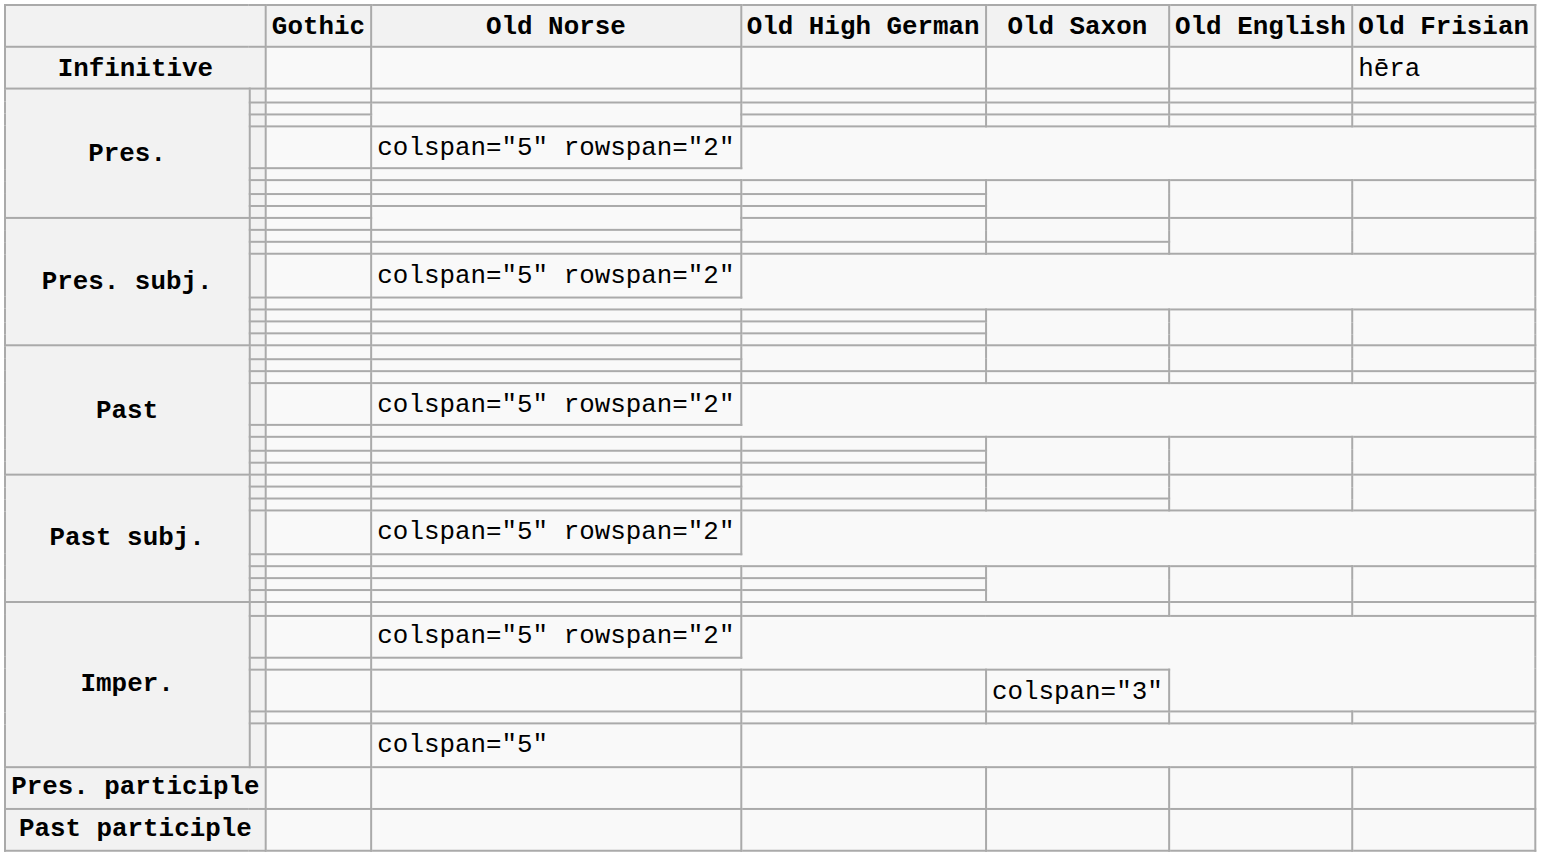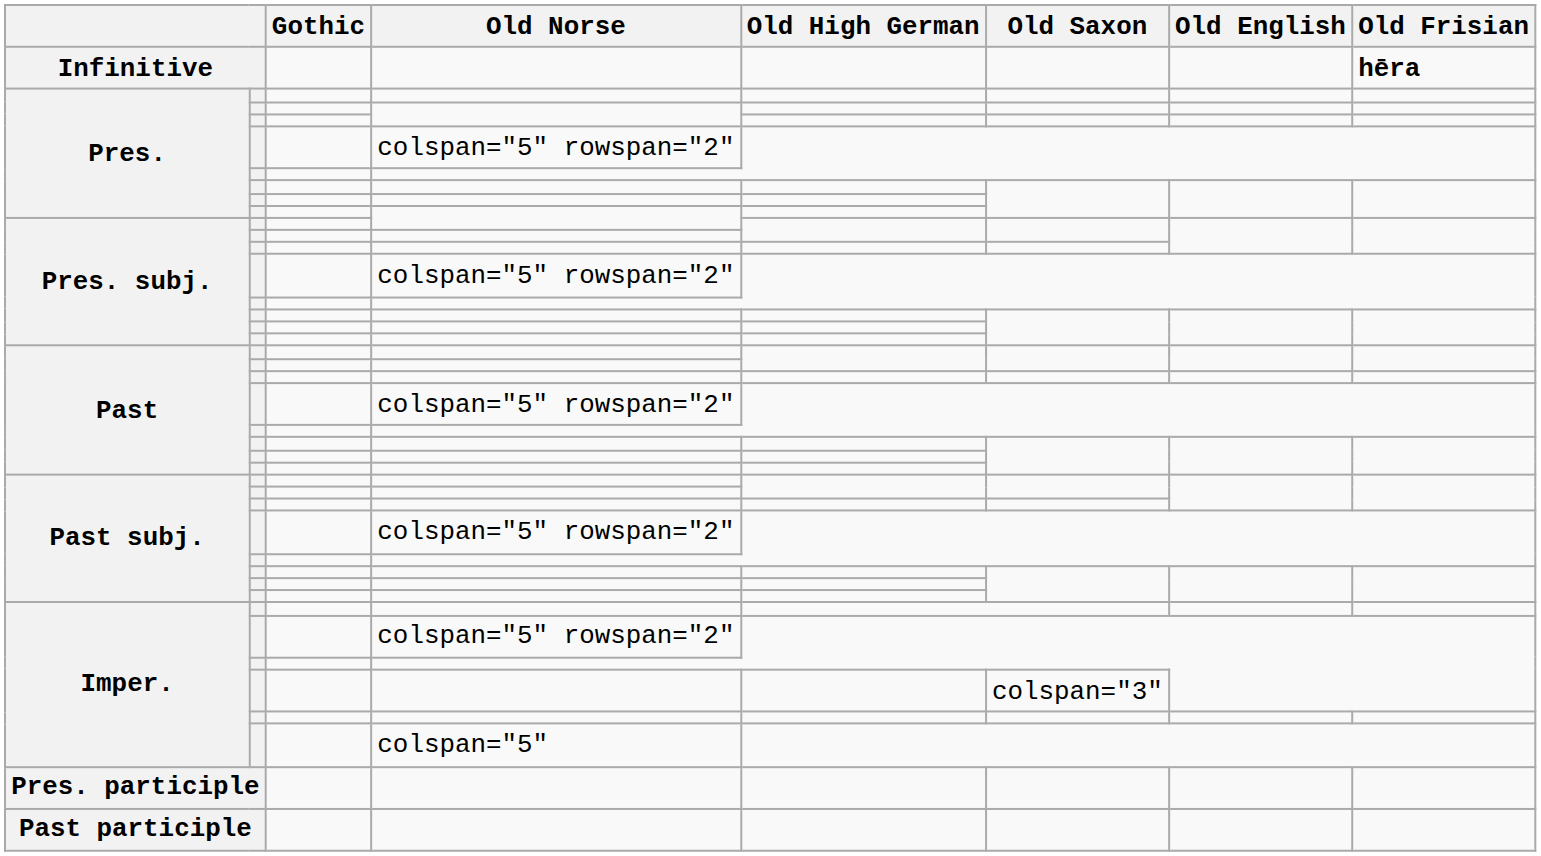Infinitive | Old Frisian: normal -> bold
